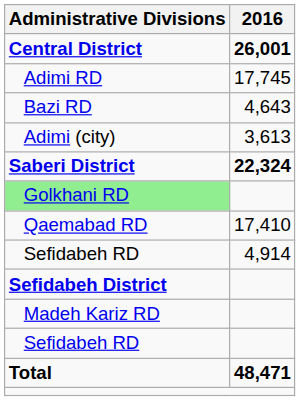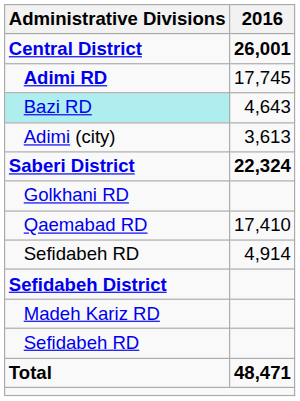Adimi RD | Administrative Divisions: normal -> bold
Bazi RD | Administrative Divisions: no background -> paleturquoise background
Golkhani RD | Administrative Divisions: lightgreen background -> no background
